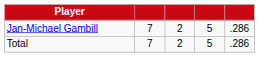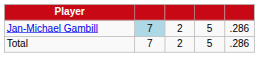Jan-Michael Gambill | column 2: no background -> lightblue background
